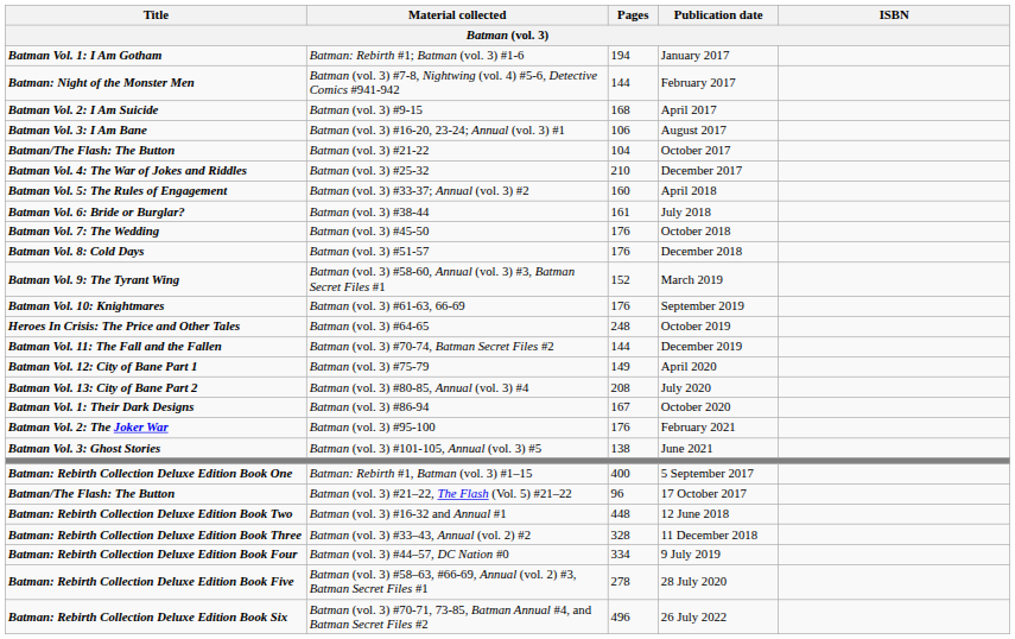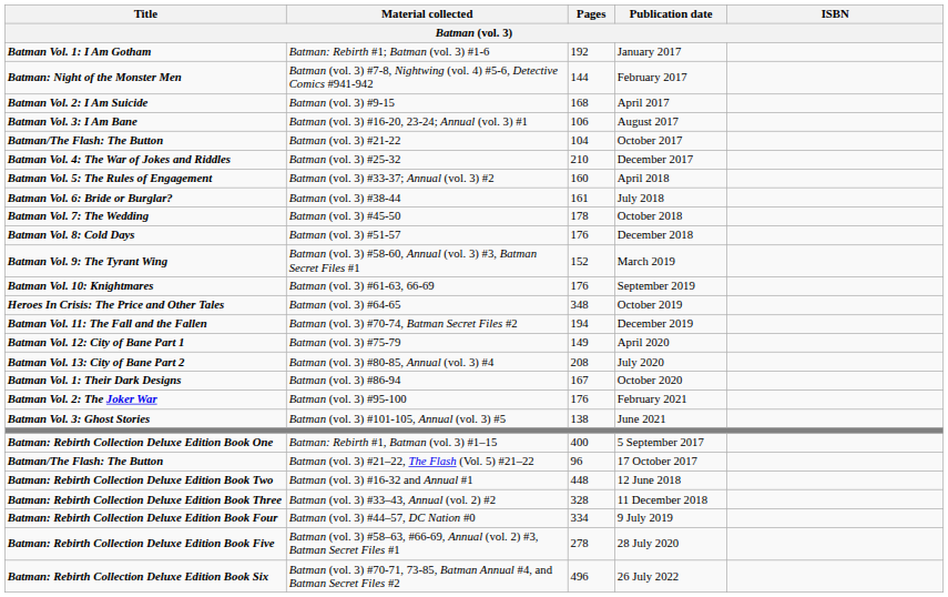Batman: Rebirth #1; Batman (vol. 3) #1-6 | Pages: 194 -> 192
Batman (vol. 3) #45-50 | Pages: 176 -> 178
Batman (vol. 3) #64-65 | Pages: 248 -> 348
Batman (vol. 3) #70-74, Batman Secret Files #2 | Pages: 144 -> 194
